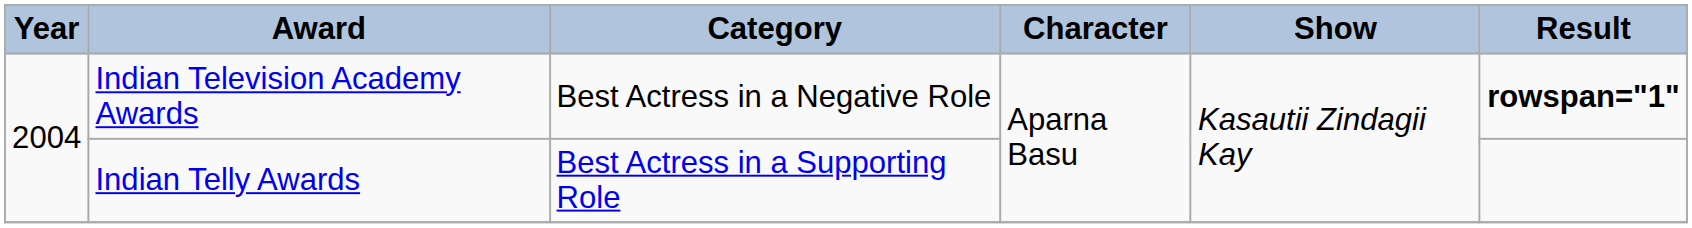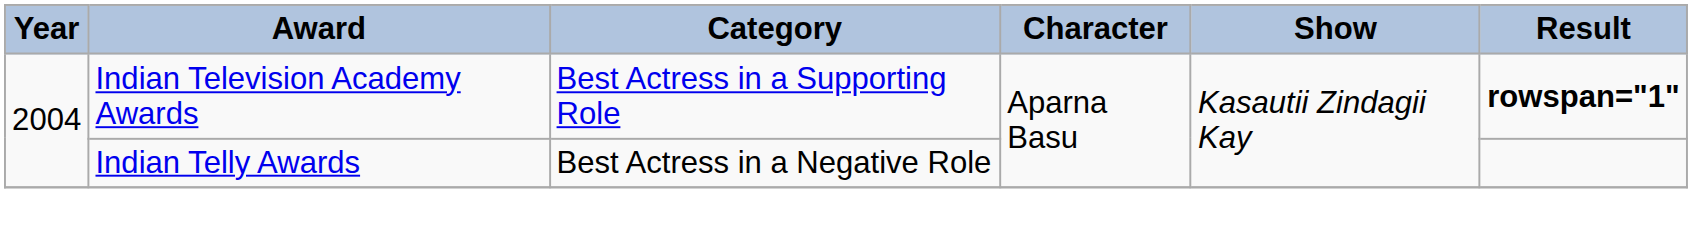Indian Television Academy Awards | Category: Best Actress in a Negative Role -> Best Actress in a Supporting Role
Indian Telly Awards | Category: Best Actress in a Supporting Role -> Best Actress in a Negative Role
